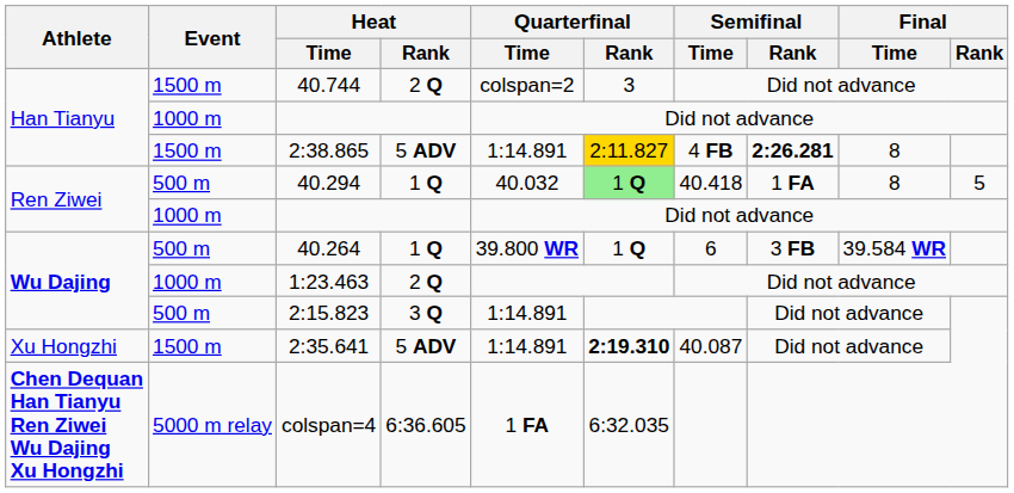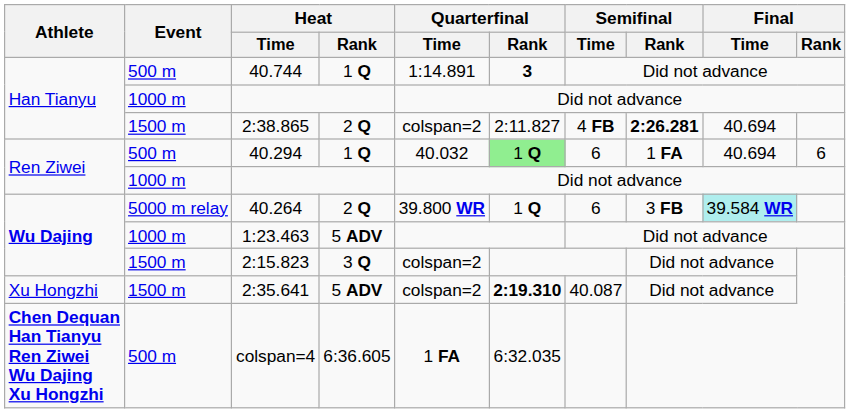40.744 | Event: 1500 m -> 500 m
40.744 | Heat / Rank: 2 Q -> 1 Q
40.744 | Quarterfinal / Time: colspan=2 -> 1:14.891
40.744 | Quarterfinal / Rank: normal -> bold
2:38.865 | Heat / Rank: 5 ADV -> 2 Q
2:38.865 | Quarterfinal / Time: 1:14.891 -> colspan=2
2:38.865 | Quarterfinal / Rank: gold background -> no background
2:38.865 | Final / Time: 8 -> 40.694
40.294 | Semifinal / Time: 40.418 -> 6
40.294 | Final / Time: 8 -> 40.694
40.294 | Final / Rank: 5 -> 6
40.264 | Event: 500 m -> 5000 m relay
40.264 | Heat / Rank: 1 Q -> 2 Q
40.264 | Final / Time: no background -> paleturquoise background
1:23.463 | Heat / Rank: 2 Q -> 5 ADV
2:15.823 | Event: 500 m -> 1500 m
2:15.823 | Quarterfinal / Time: 1:14.891 -> colspan=2
2:35.641 | Quarterfinal / Time: 1:14.891 -> colspan=2
colspan=4 | Event: 5000 m relay -> 500 m
